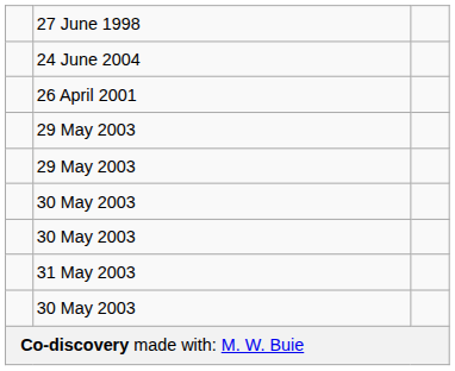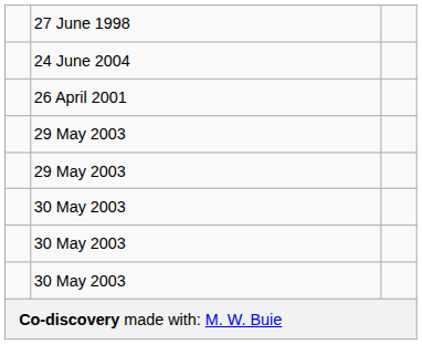- row: 31 May 2003
